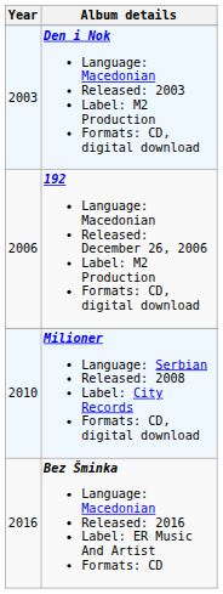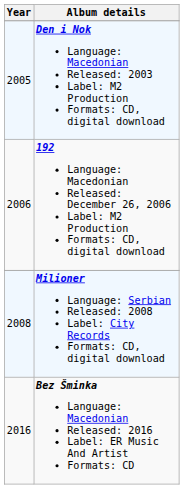row 2 | Year: 2003 -> 2005
row 4 | Year: 2010 -> 2008
